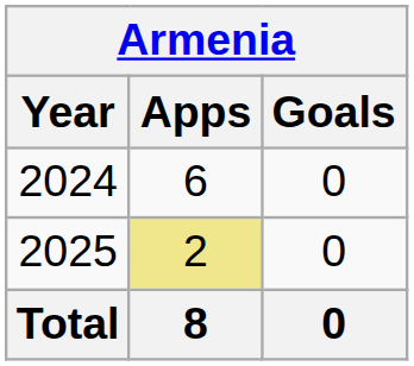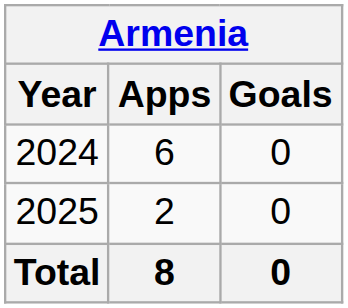2025 | Apps: khaki background -> no background
